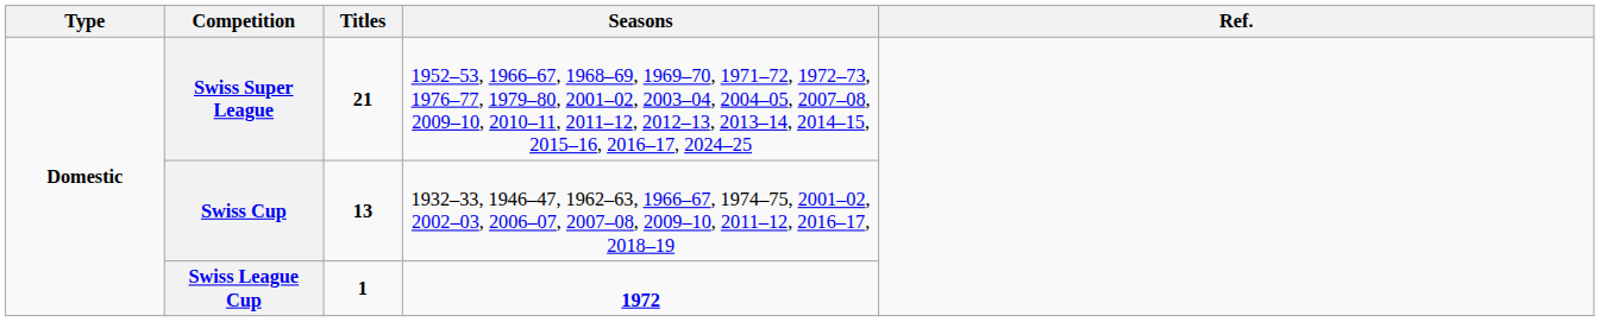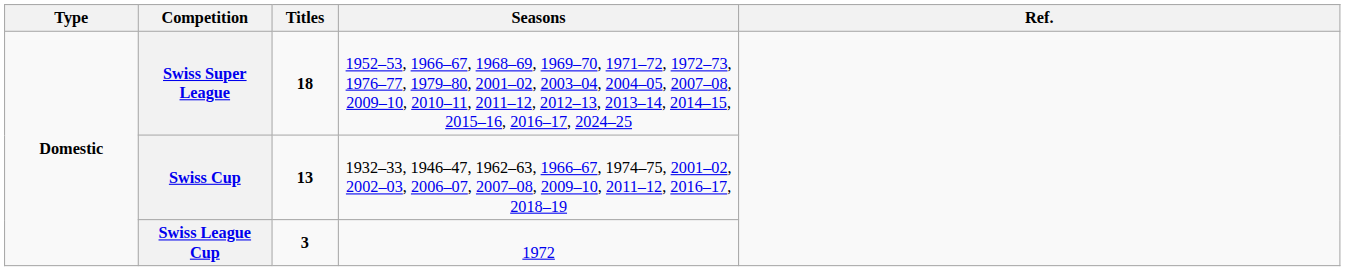Swiss Super League | Titles: 21 -> 18
Swiss League Cup | Titles: 1 -> 3
Swiss League Cup | Seasons: bold -> normal
